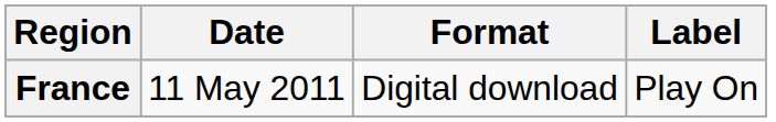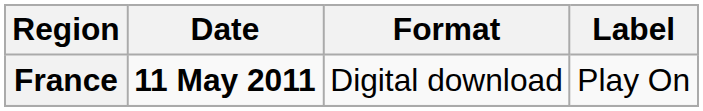France | Date: normal -> bold
